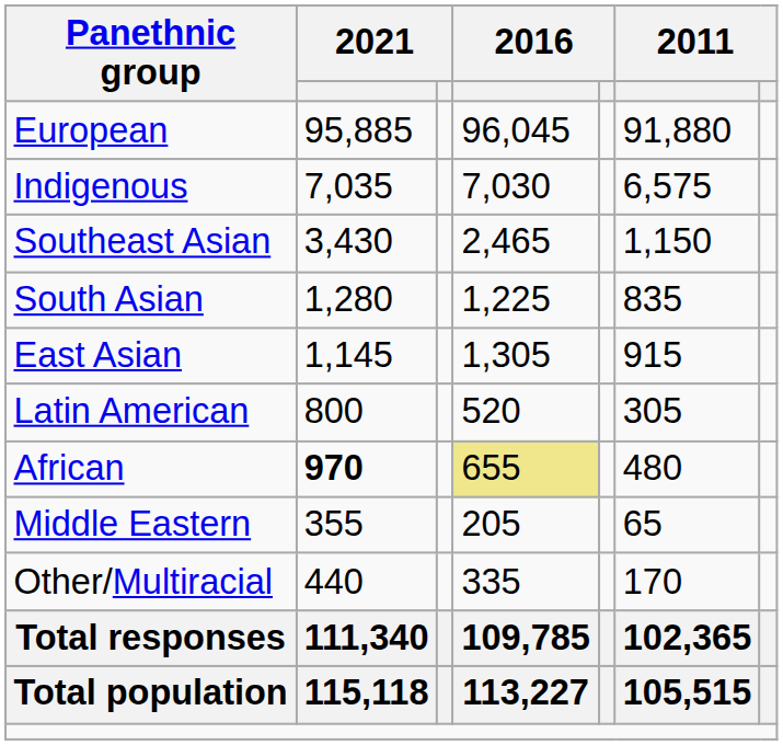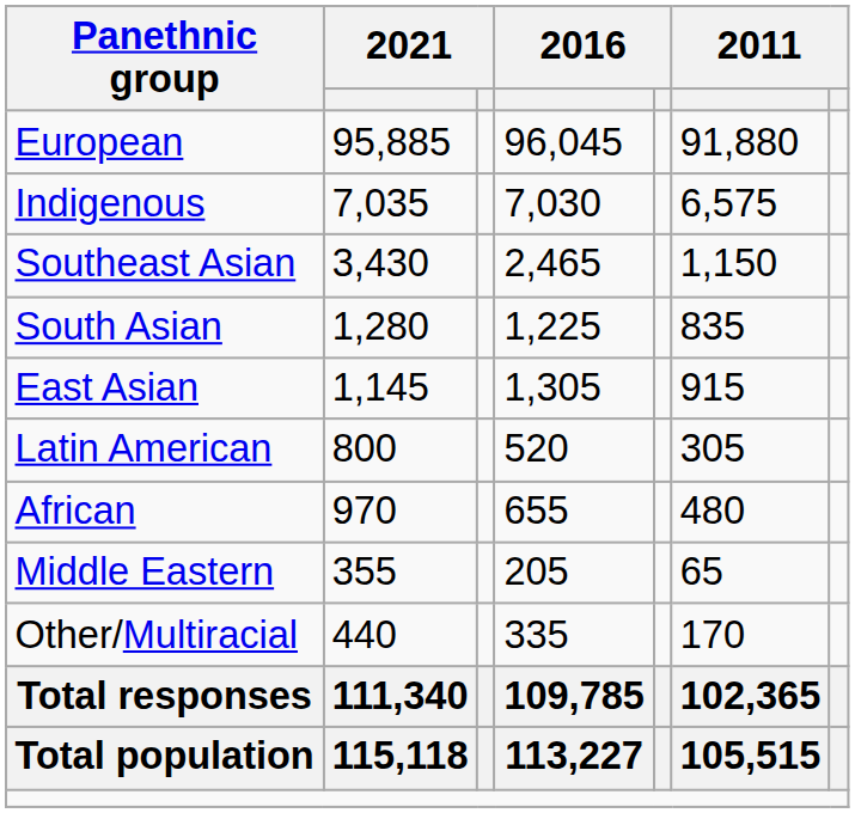African | column 2: bold -> normal
African | column 4: khaki background -> no background
